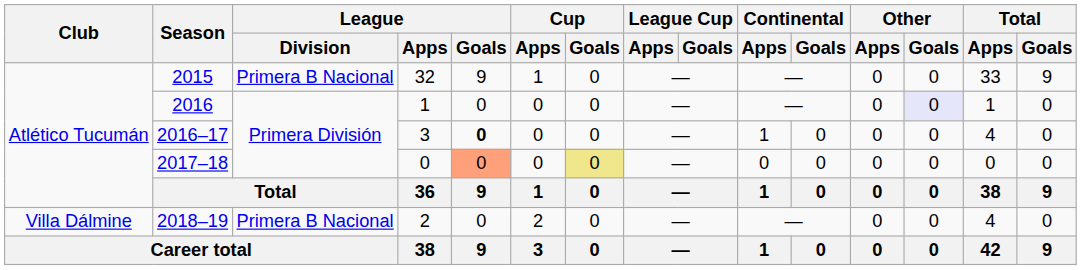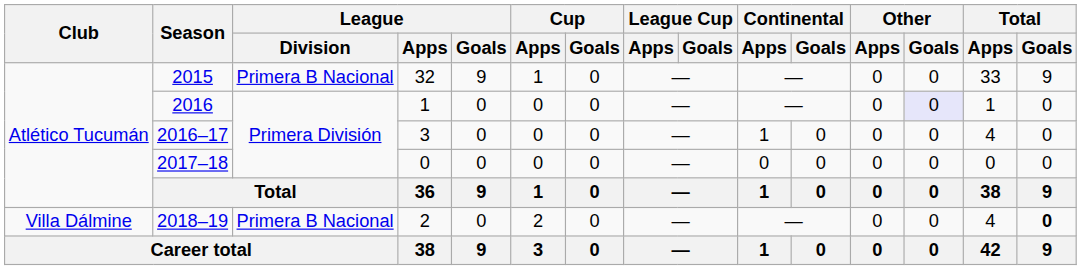2016–17 | League / Goals: bold -> normal
2017–18 | League / Goals: lightsalmon background -> no background
2017–18 | Cup / Goals: khaki background -> no background
2018–19 | Total / Goals: normal -> bold
